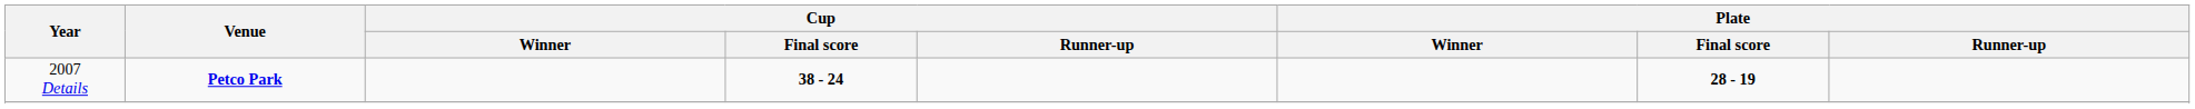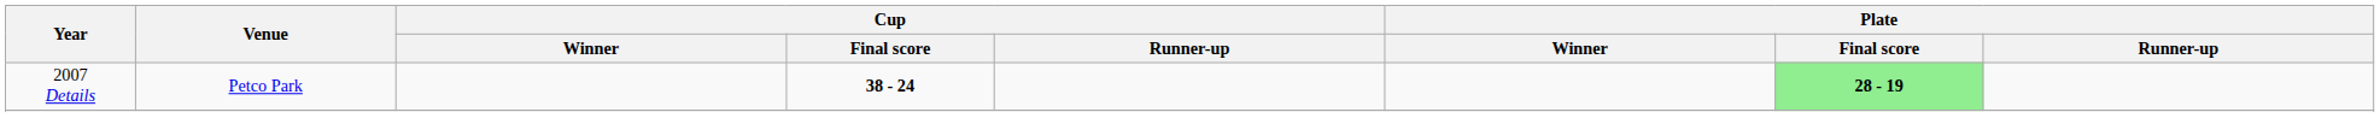2007 Details | Venue: bold -> normal
2007 Details | Plate / Final score: no background -> lightgreen background
